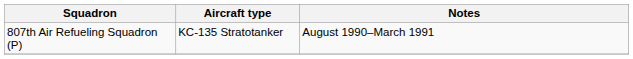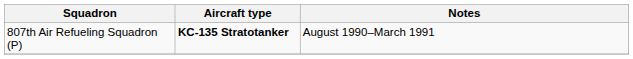807th Air Refueling Squadron (P) | Aircraft type: normal -> bold
